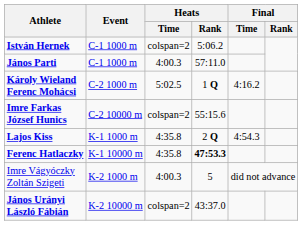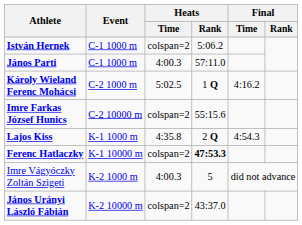Ferenc Hatlaczky | Heats / Time: 4:35.8 -> colspan=2
